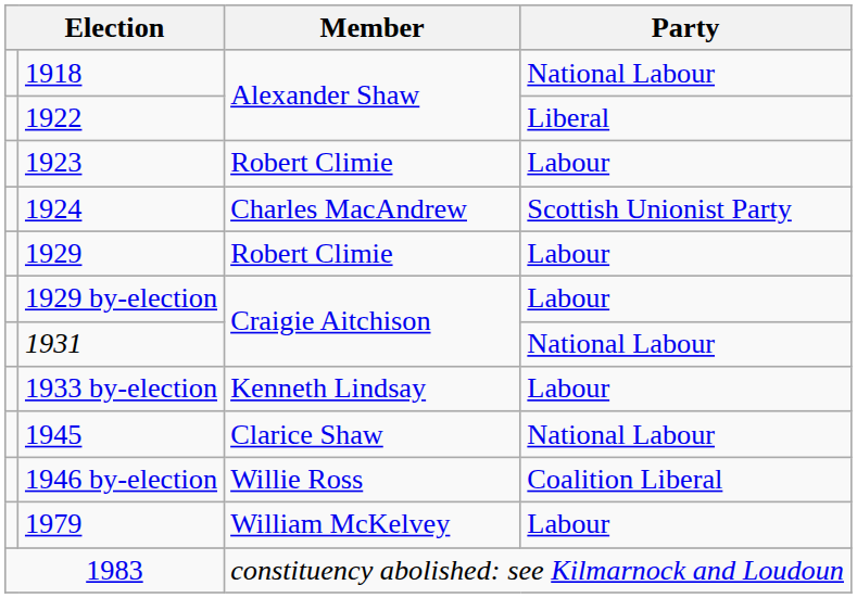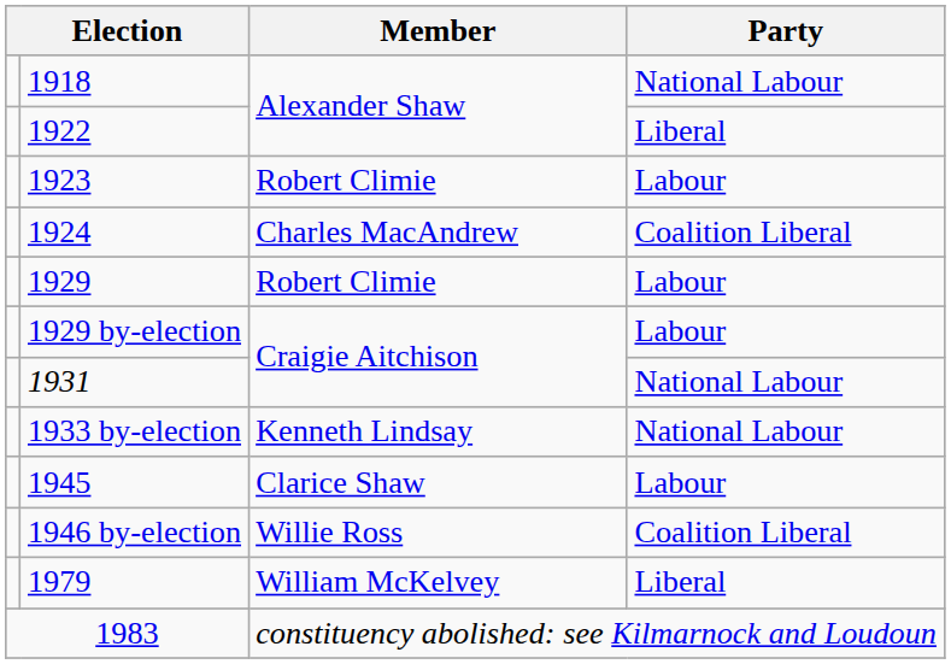1924 | Party: Scottish Unionist Party -> Coalition Liberal
1933 by-election | Party: Labour -> National Labour
1945 | Party: National Labour -> Labour
1979 | Party: Labour -> Liberal
